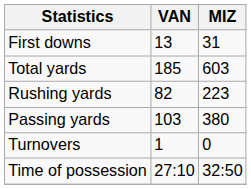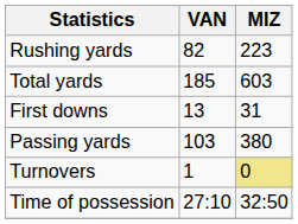rows swapped: First downs <-> Rushing yards
Turnovers | MIZ: no background -> khaki background
